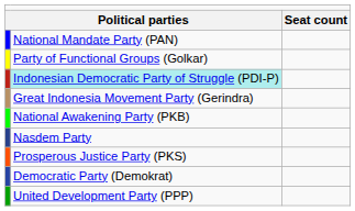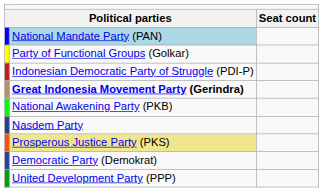National Mandate Party (PAN) | column 2: no background -> lightblue background
Indonesian Democratic Party of Struggle (PDI-P) | column 2: paleturquoise background -> no background
Great Indonesia Movement Party (Gerindra) | column 2: normal -> bold
Prosperous Justice Party (PKS) | column 2: no background -> khaki background
